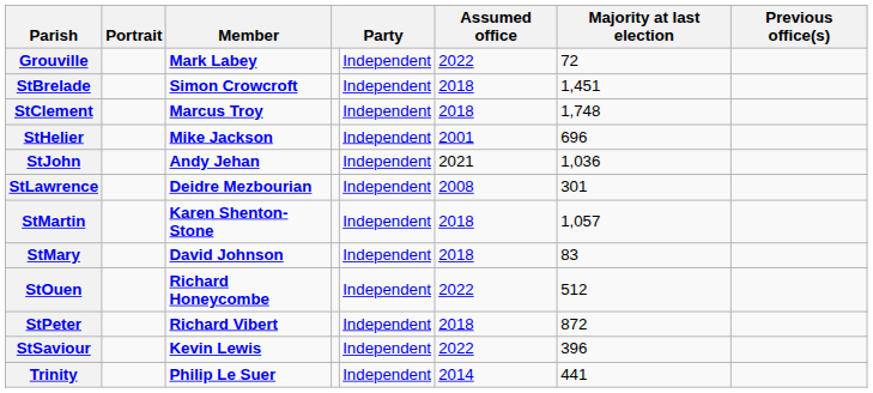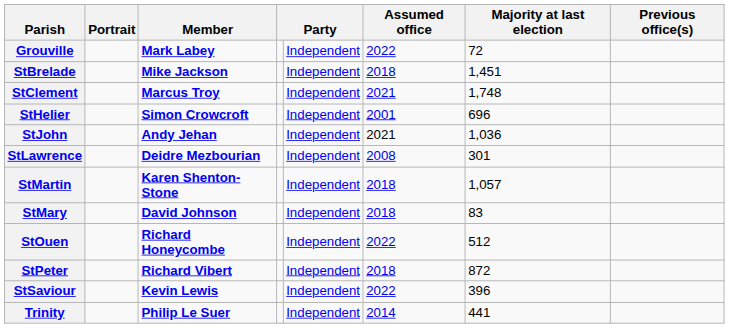StBrelade | Member: Simon Crowcroft -> Mike Jackson
StClement | Assumed office: 2018 -> 2021
StHelier | Member: Mike Jackson -> Simon Crowcroft
